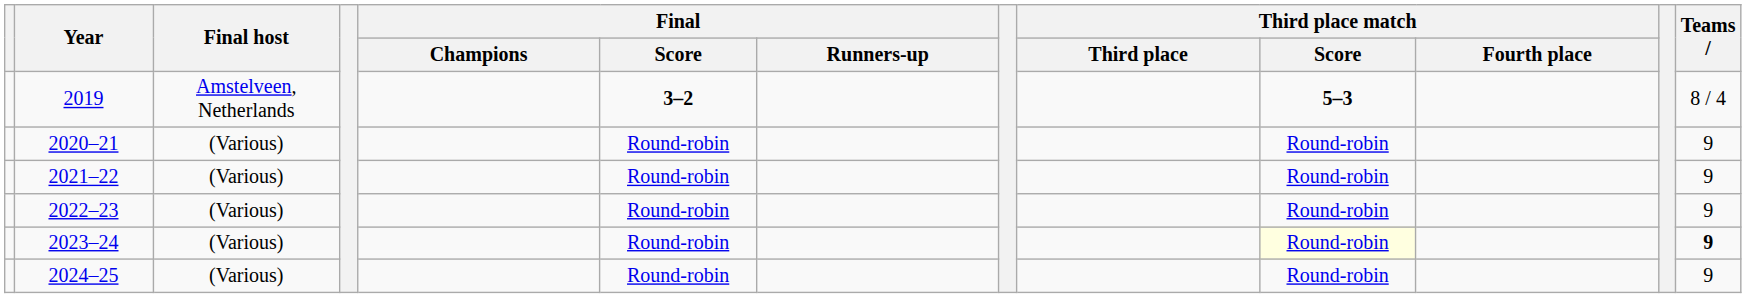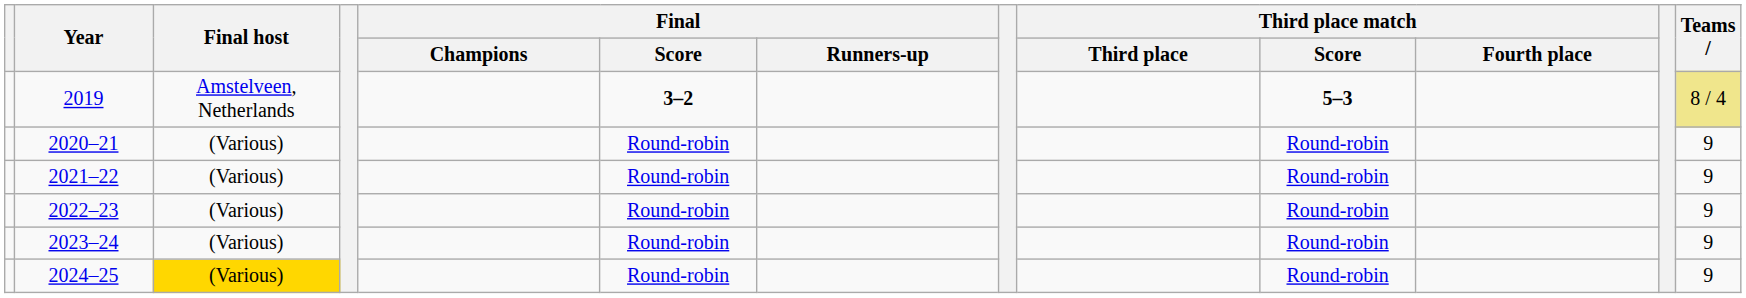2019 | Teams: no background -> khaki background
2023–24 | Third place match / Score: lightyellow background -> no background
2023–24 | Teams: bold -> normal
2024–25 | Final host: no background -> gold background
